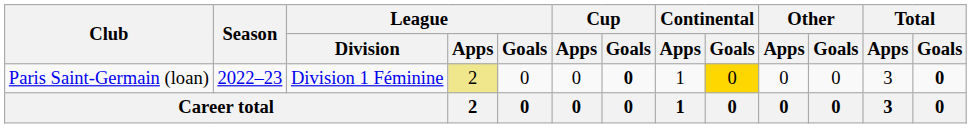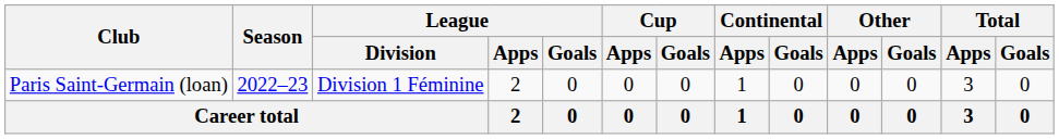Paris Saint-Germain (loan) | League / Apps: khaki background -> no background
Paris Saint-Germain (loan) | Cup / Goals: bold -> normal
Paris Saint-Germain (loan) | Continental / Goals: gold background -> no background
Paris Saint-Germain (loan) | Total / Goals: bold -> normal
